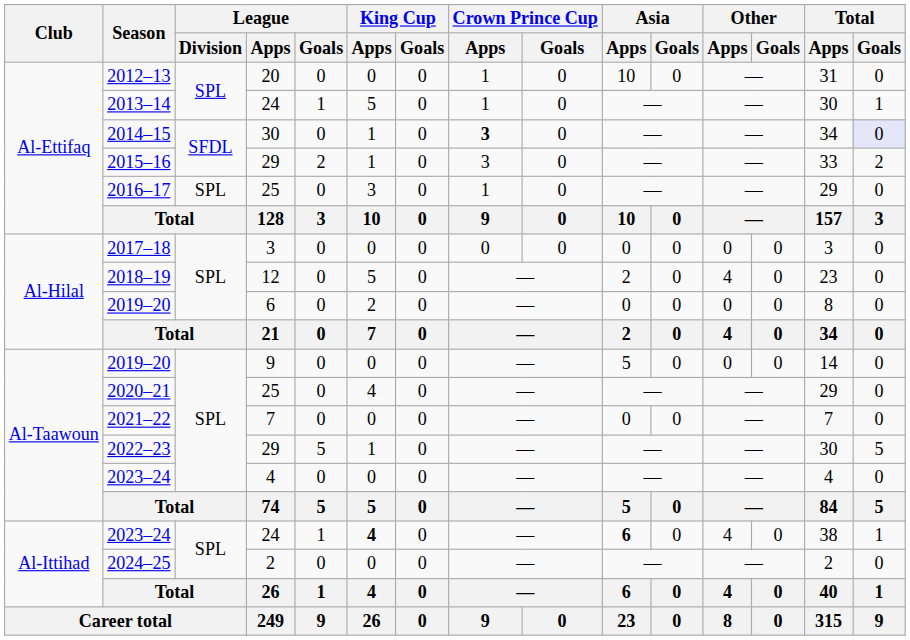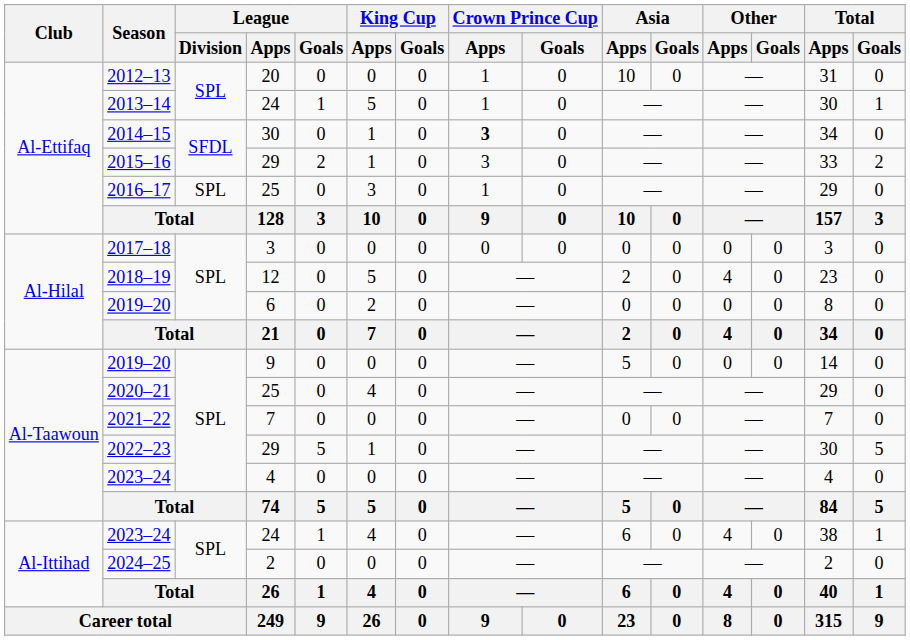2014–15 | Total / Goals: lavender background -> no background
2023–24 / 24 | King Cup / Apps: bold -> normal
2023–24 / 24 | Asia / Apps: bold -> normal
